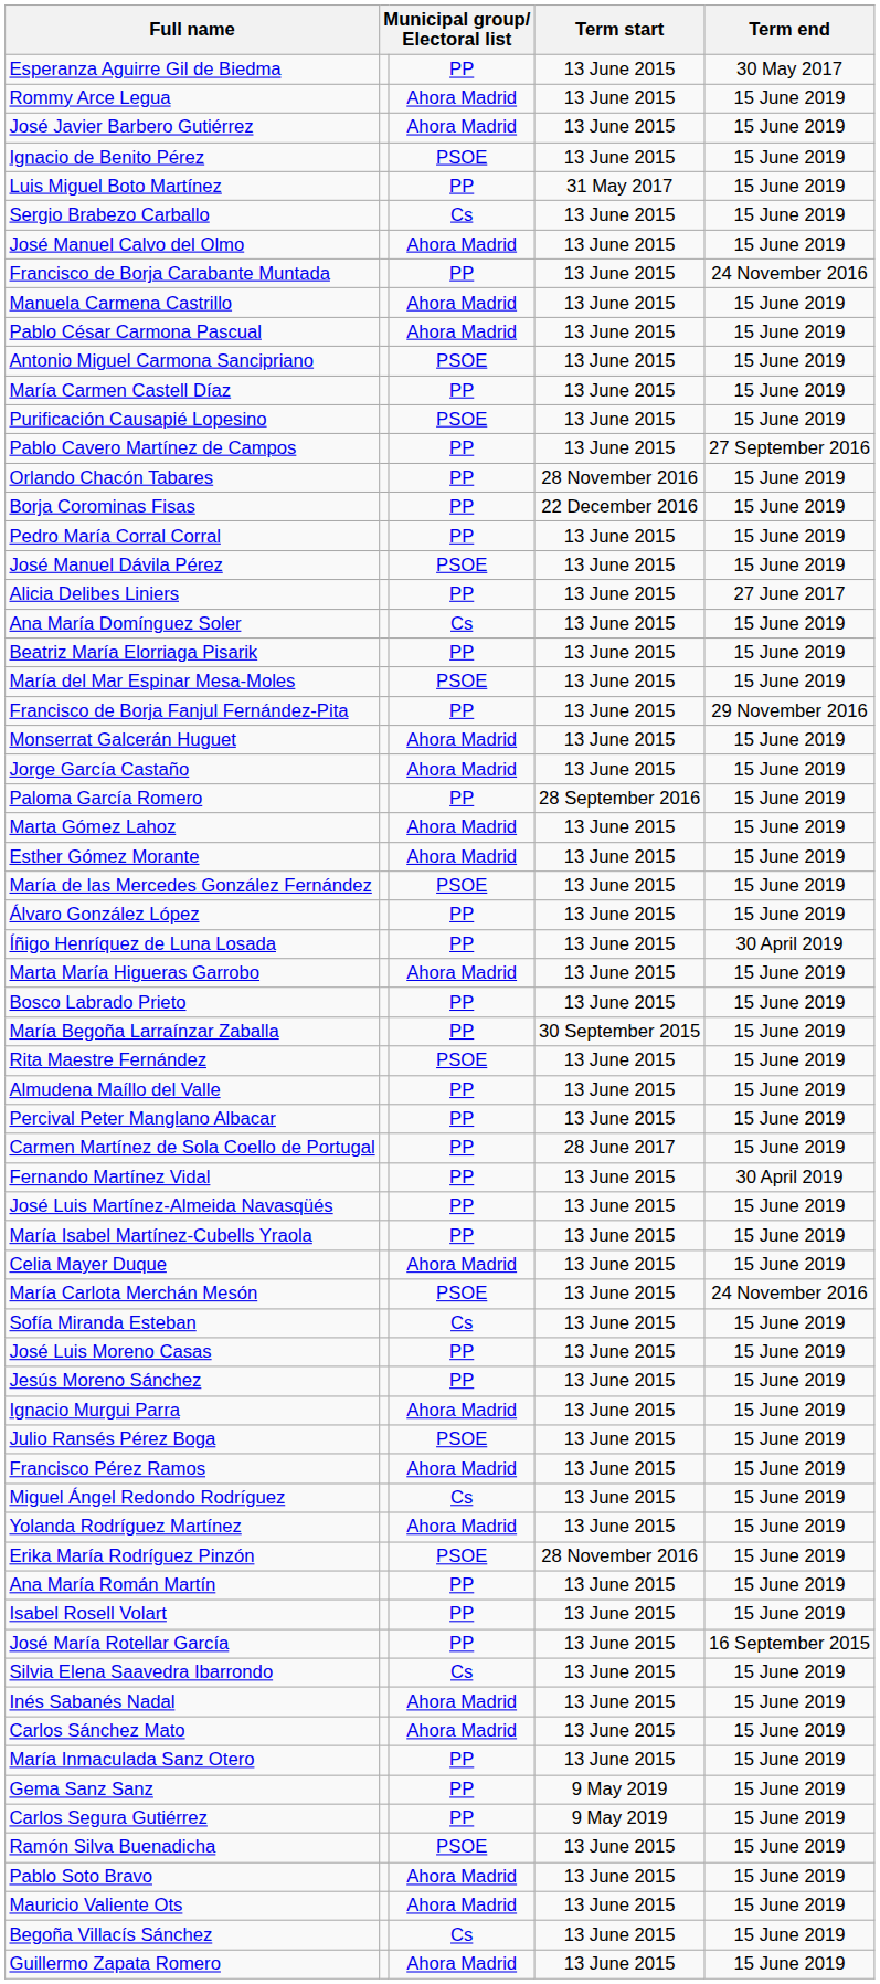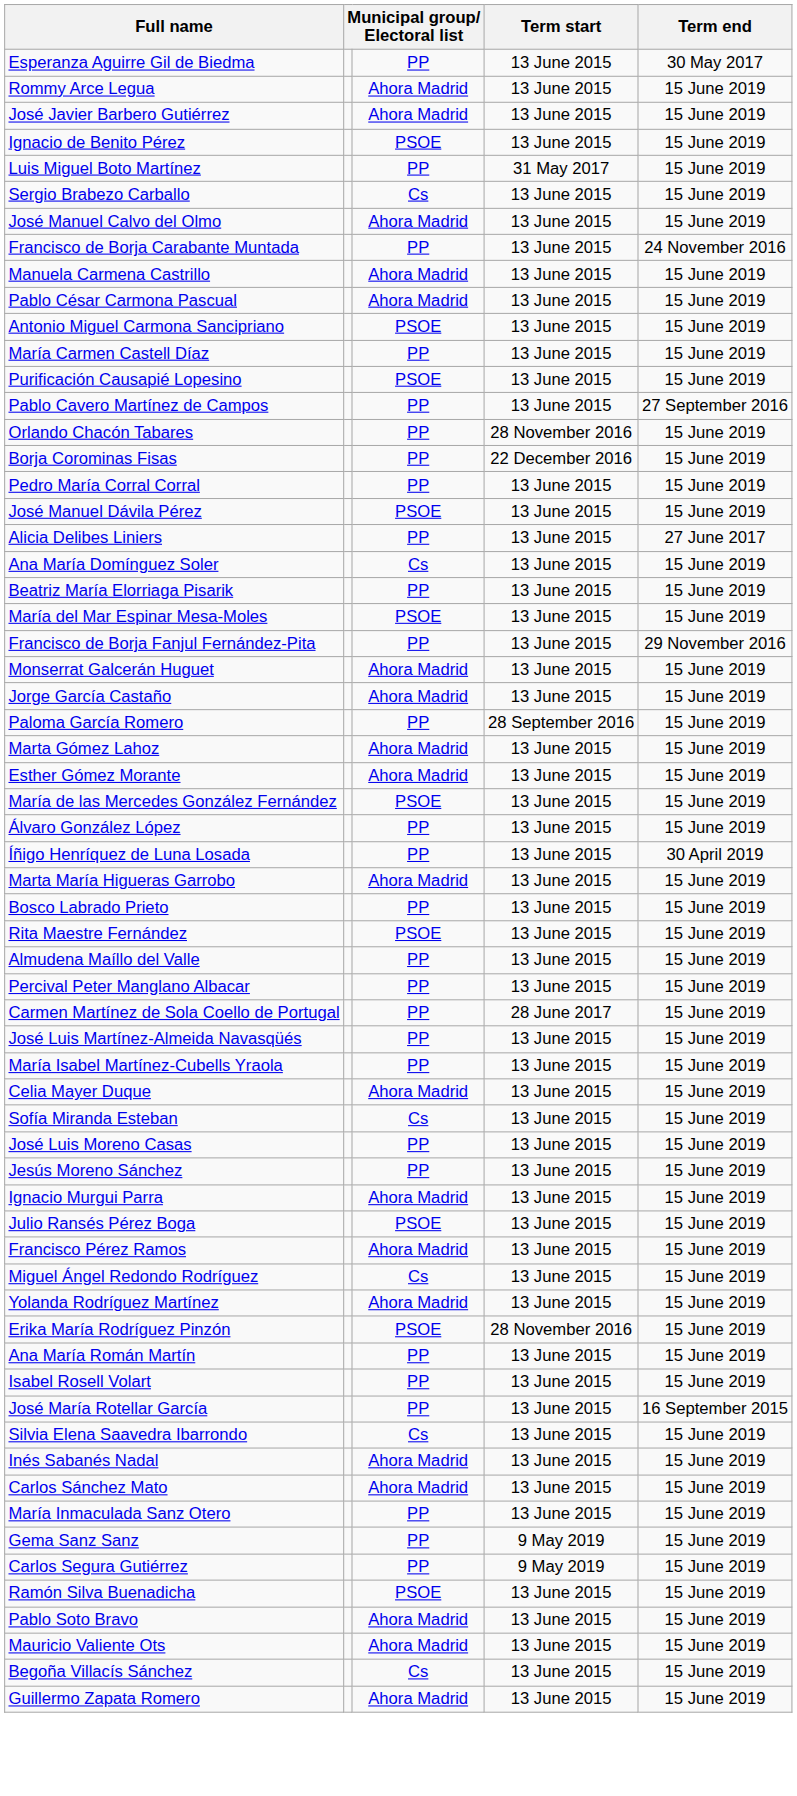- row: María Begoña Larraínzar Zaballa | PP | 30 September 2015 | 15 June 2019
- row: Fernando Martínez Vidal | PP | 13 June 2015 | 30 April 2019
- row: María Carlota Merchán Mesón | PSOE | 13 June 2015 | 24 November 2016
